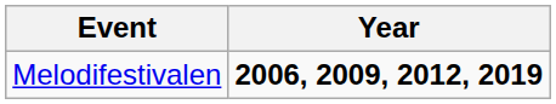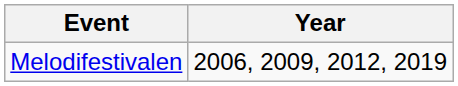Melodifestivalen | Year: bold -> normal
